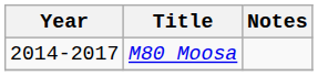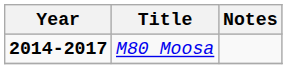M80 Moosa | Year: normal -> bold
